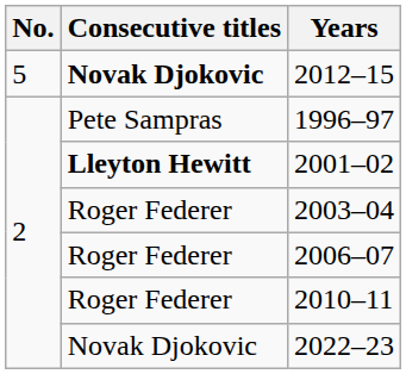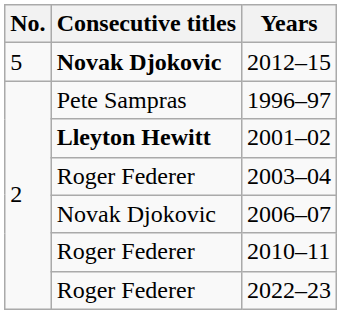2006–07 | Consecutive titles: Roger Federer -> Novak Djokovic
2022–23 | Consecutive titles: Novak Djokovic -> Roger Federer
